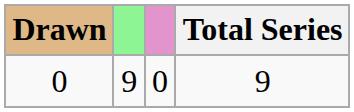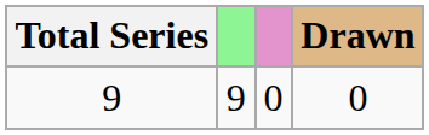columns swapped: Total Series <-> Drawn
